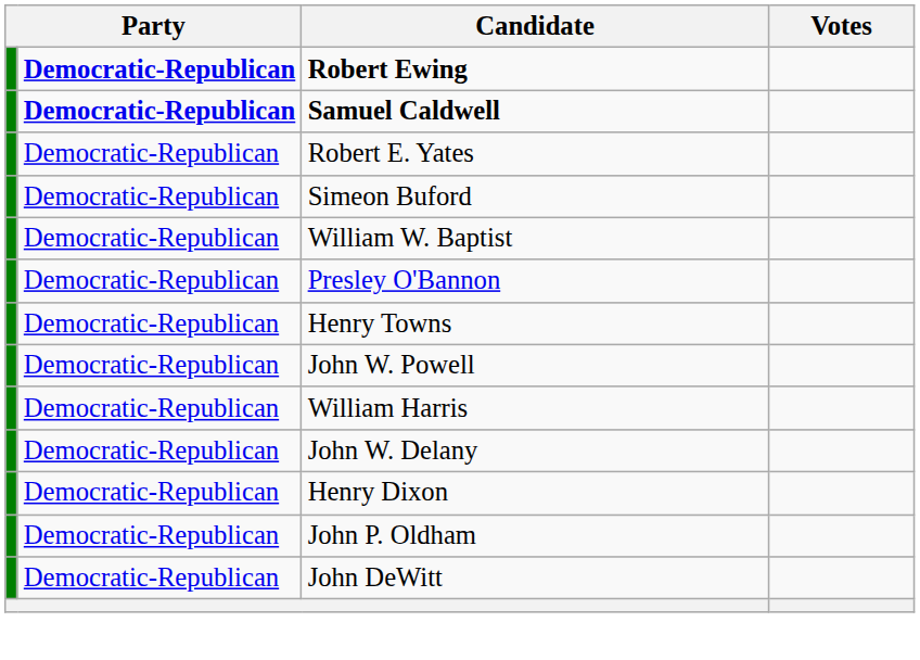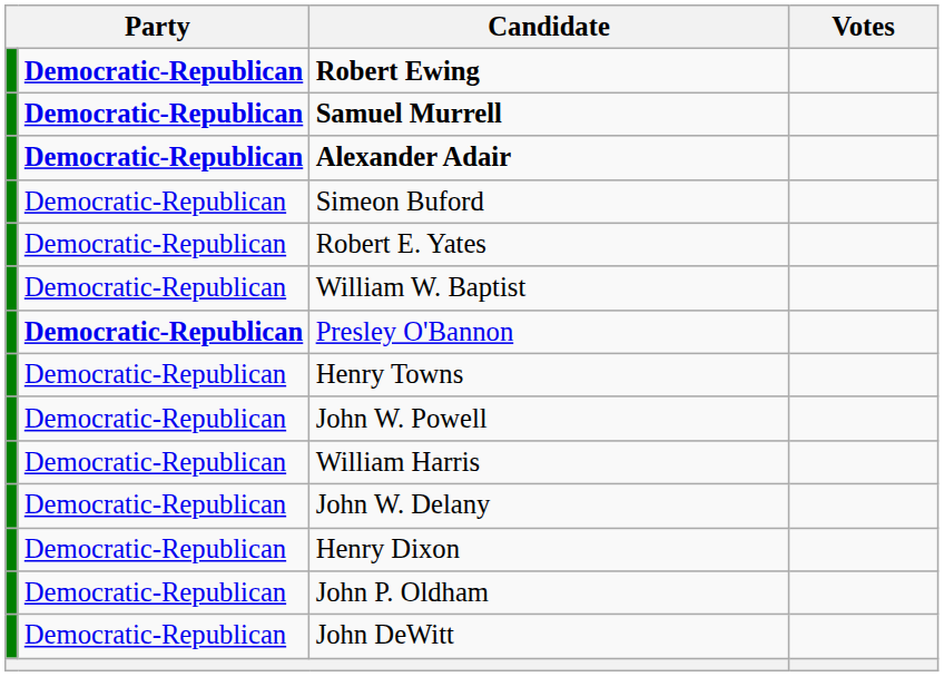- row: Democratic-Republican | Samuel Caldwell
+ row: Democratic-Republican | Samuel Murrell
+ row: Democratic-Republican | Alexander Adair
rows swapped: Simeon Buford <-> Robert E. Yates
Presley O'Bannon | column 2: normal -> bold
